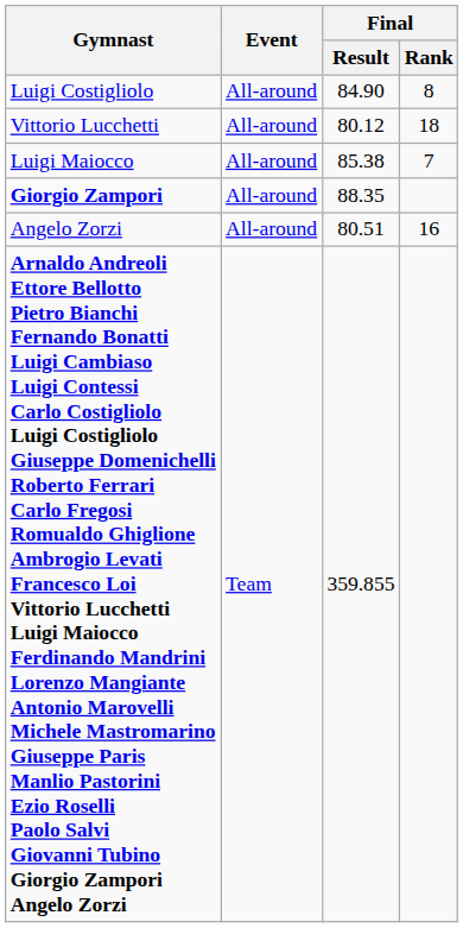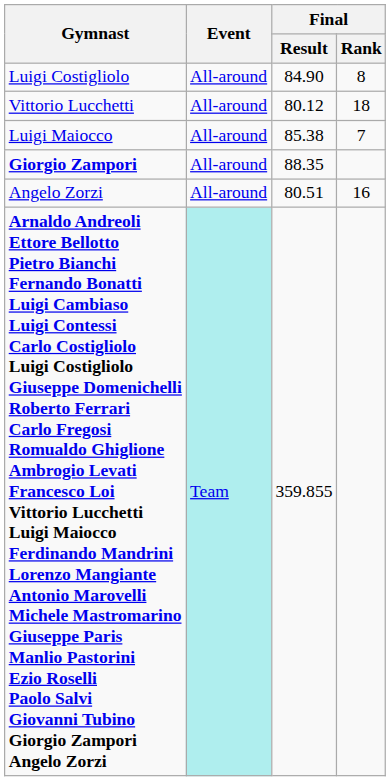row 8 | Event: no background -> paleturquoise background
